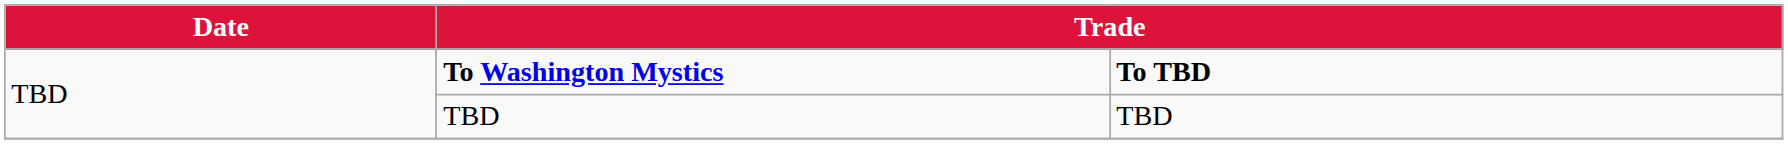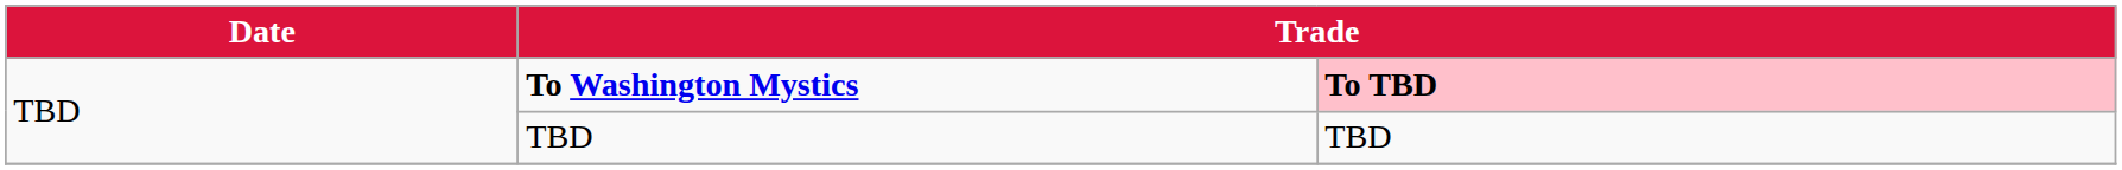To Washington Mystics | column 3: no background -> pink background
